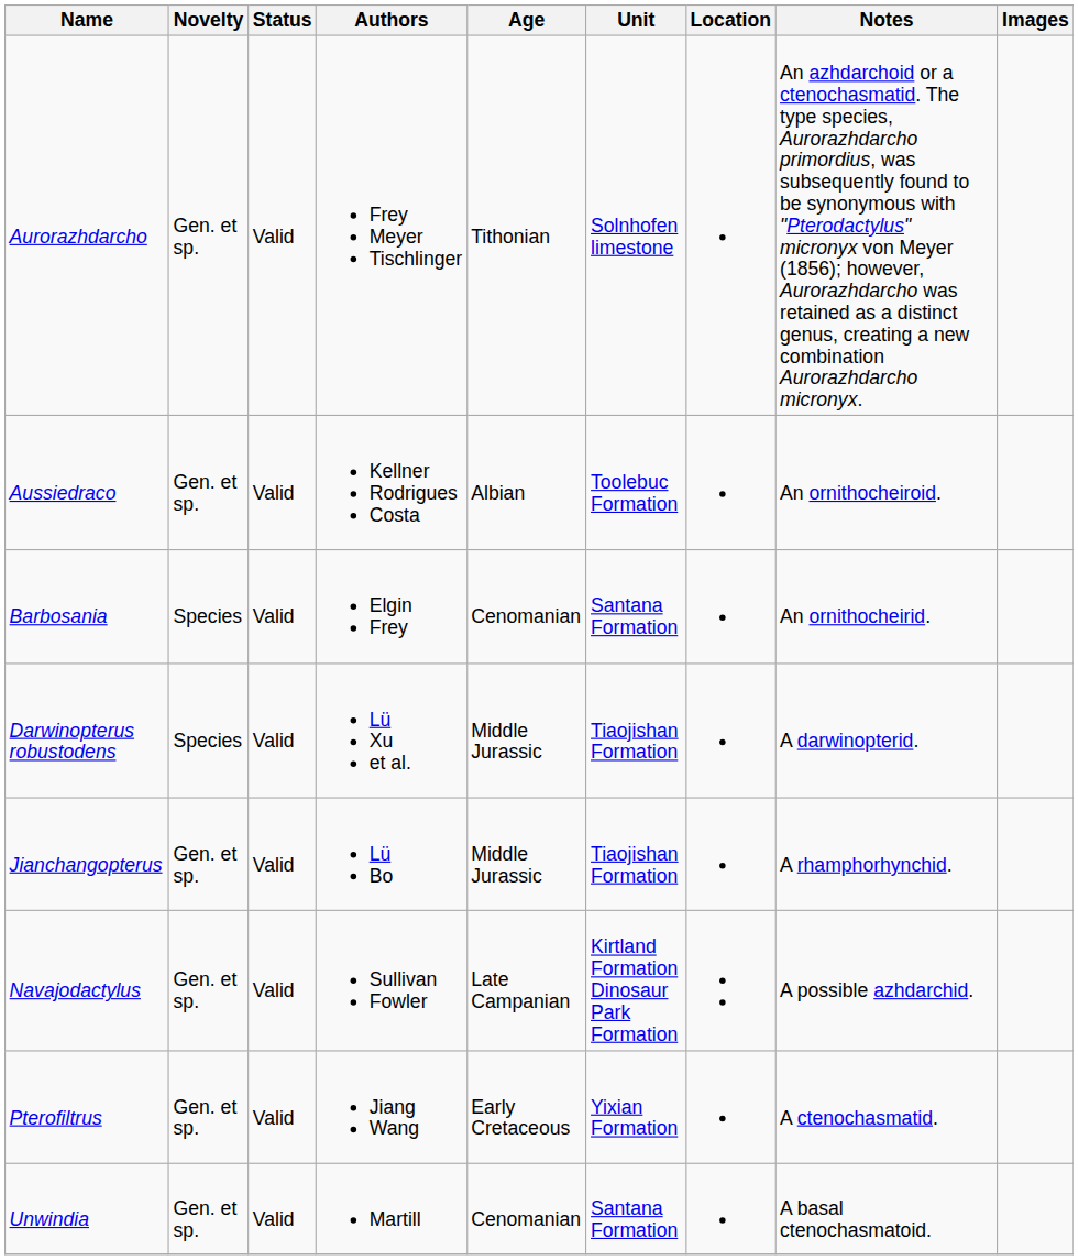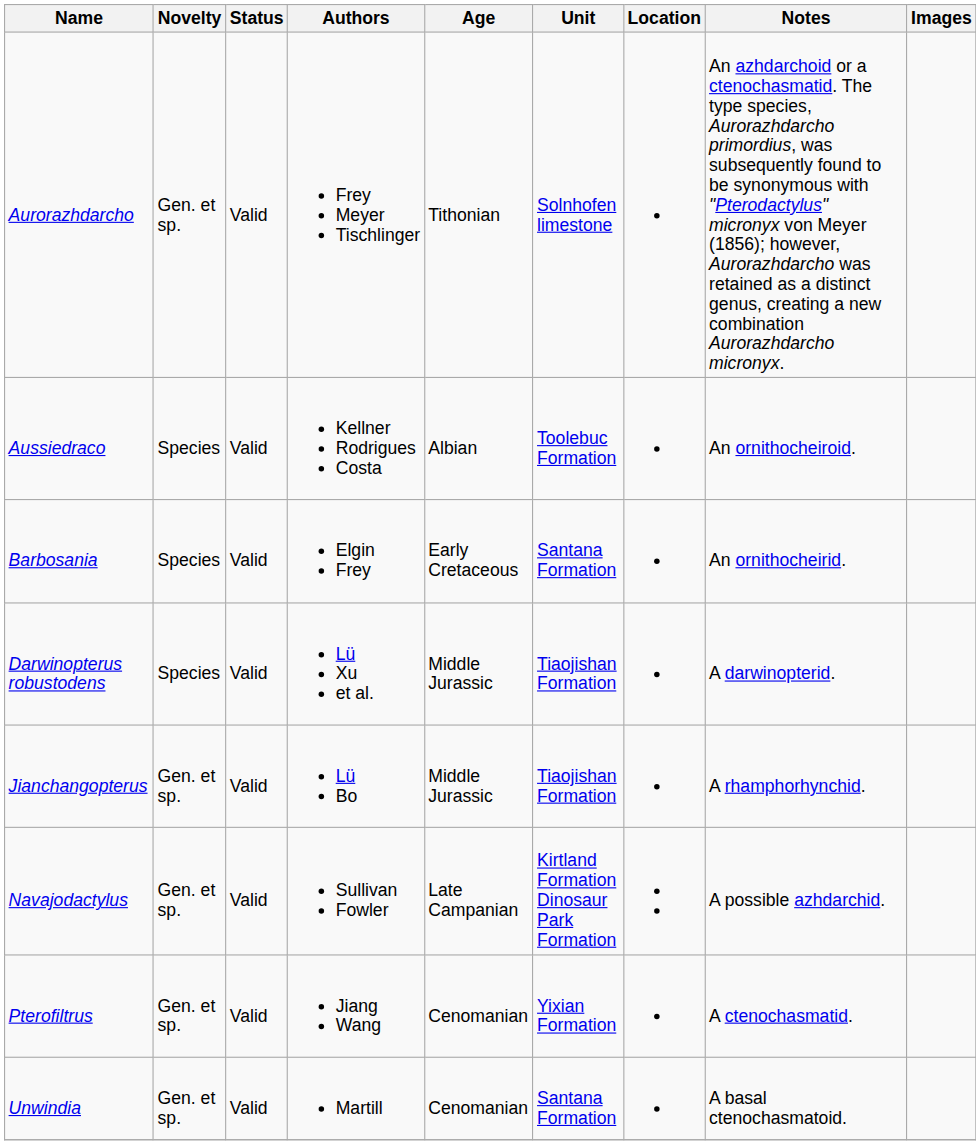Aussiedraco | Novelty: Gen. et sp. -> Species
Barbosania | Age: Cenomanian -> Early Cretaceous
Pterofiltrus | Age: Early Cretaceous -> Cenomanian
